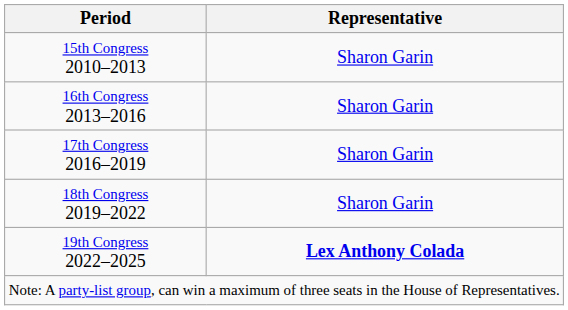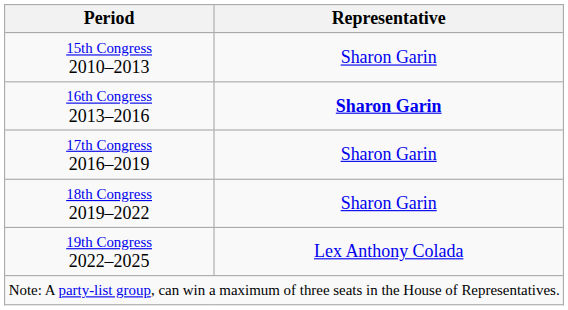16th Congress 2013–2016 | Representative: normal -> bold
19th Congress 2022–2025 | Representative: bold -> normal
